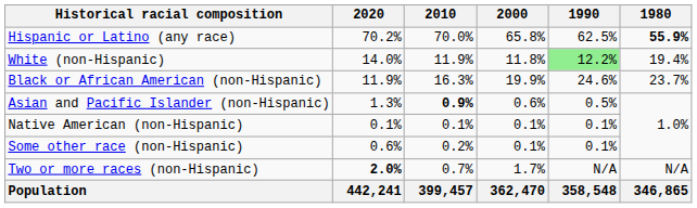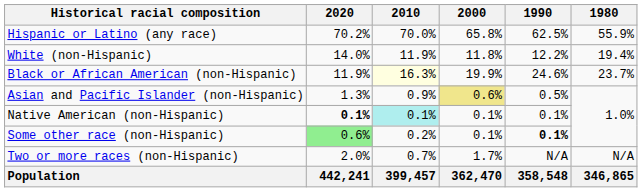Hispanic or Latino (any race) | 1980: bold -> normal
White (non-Hispanic) | 1990: lightgreen background -> no background
Black or African American (non-Hispanic) | 2010: no background -> lightyellow background
Asian and Pacific Islander (non-Hispanic) | 2010: bold -> normal
Asian and Pacific Islander (non-Hispanic) | 2000: no background -> khaki background
Native American (non-Hispanic) | 2020: normal -> bold
Native American (non-Hispanic) | 2010: no background -> paleturquoise background
Some other race (non-Hispanic) | 2020: no background -> lightgreen background
Some other race (non-Hispanic) | 1990: normal -> bold
Two or more races (non-Hispanic) | 2020: bold -> normal
